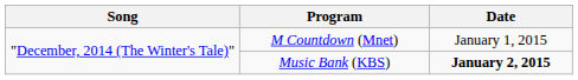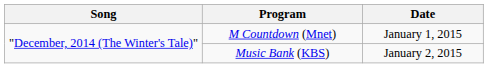Music Bank (KBS) | Date: bold -> normal
